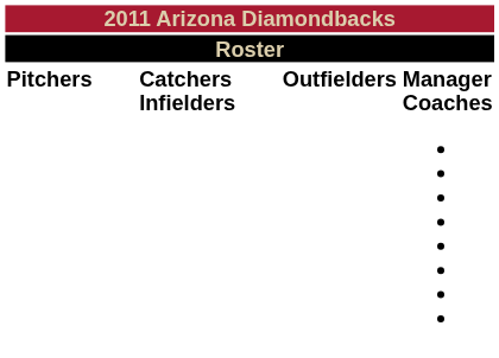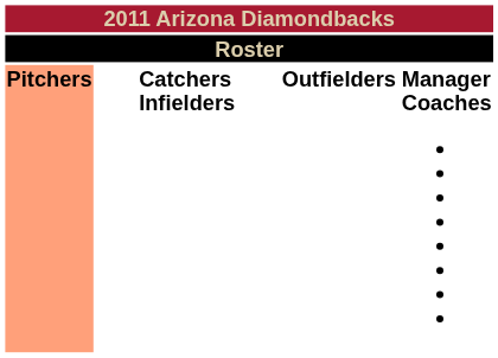Pitchers | column 1: no background -> lightsalmon background
